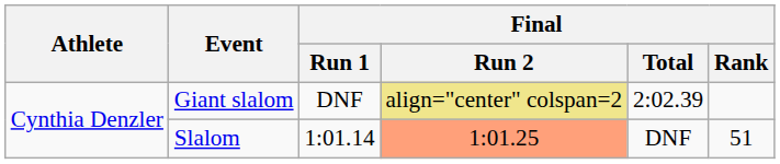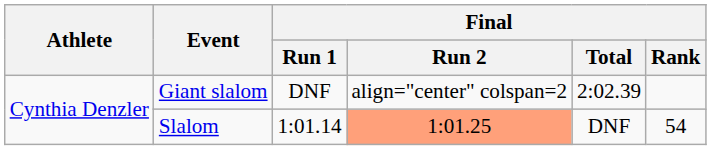Giant slalom | Final / Run 2: khaki background -> no background
Slalom | Final / Rank: 51 -> 54
